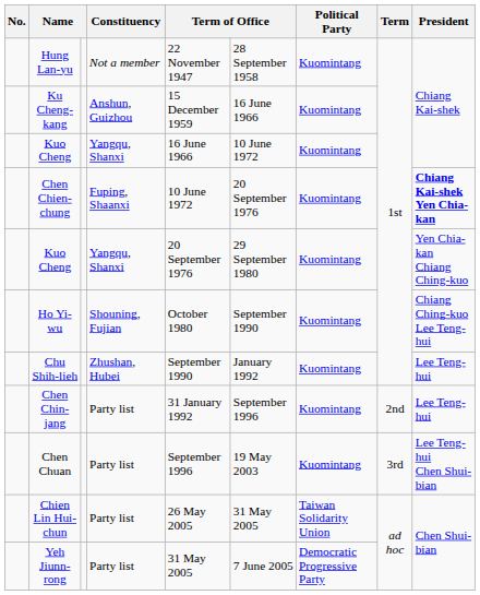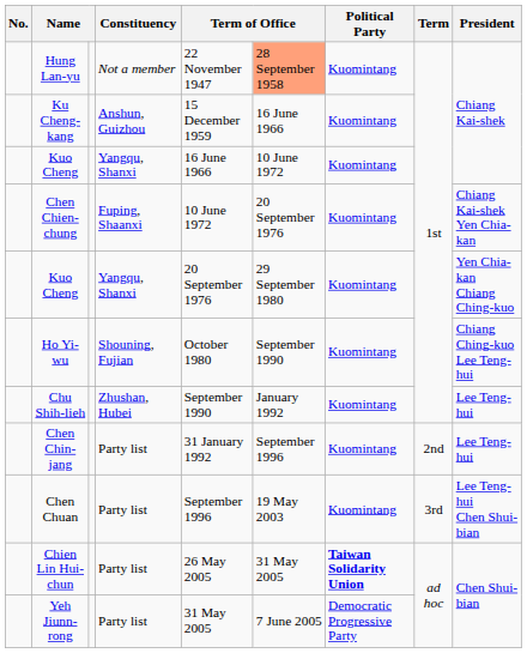Hung Lan-yu | column 6: no background -> lightsalmon background
Chen Chien-chung | President: bold -> normal
Chien Lin Hui-chun | Political Party: normal -> bold
